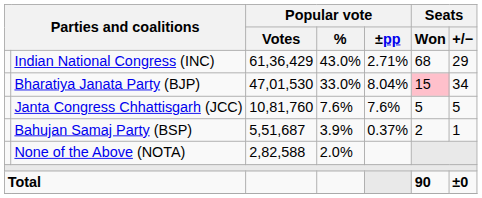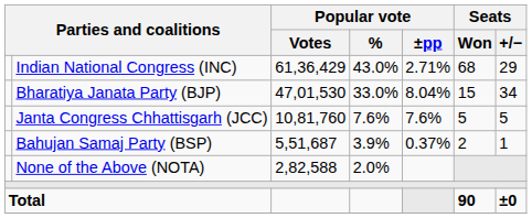Bharatiya Janata Party (BJP) | Seats / Won: pink background -> no background
